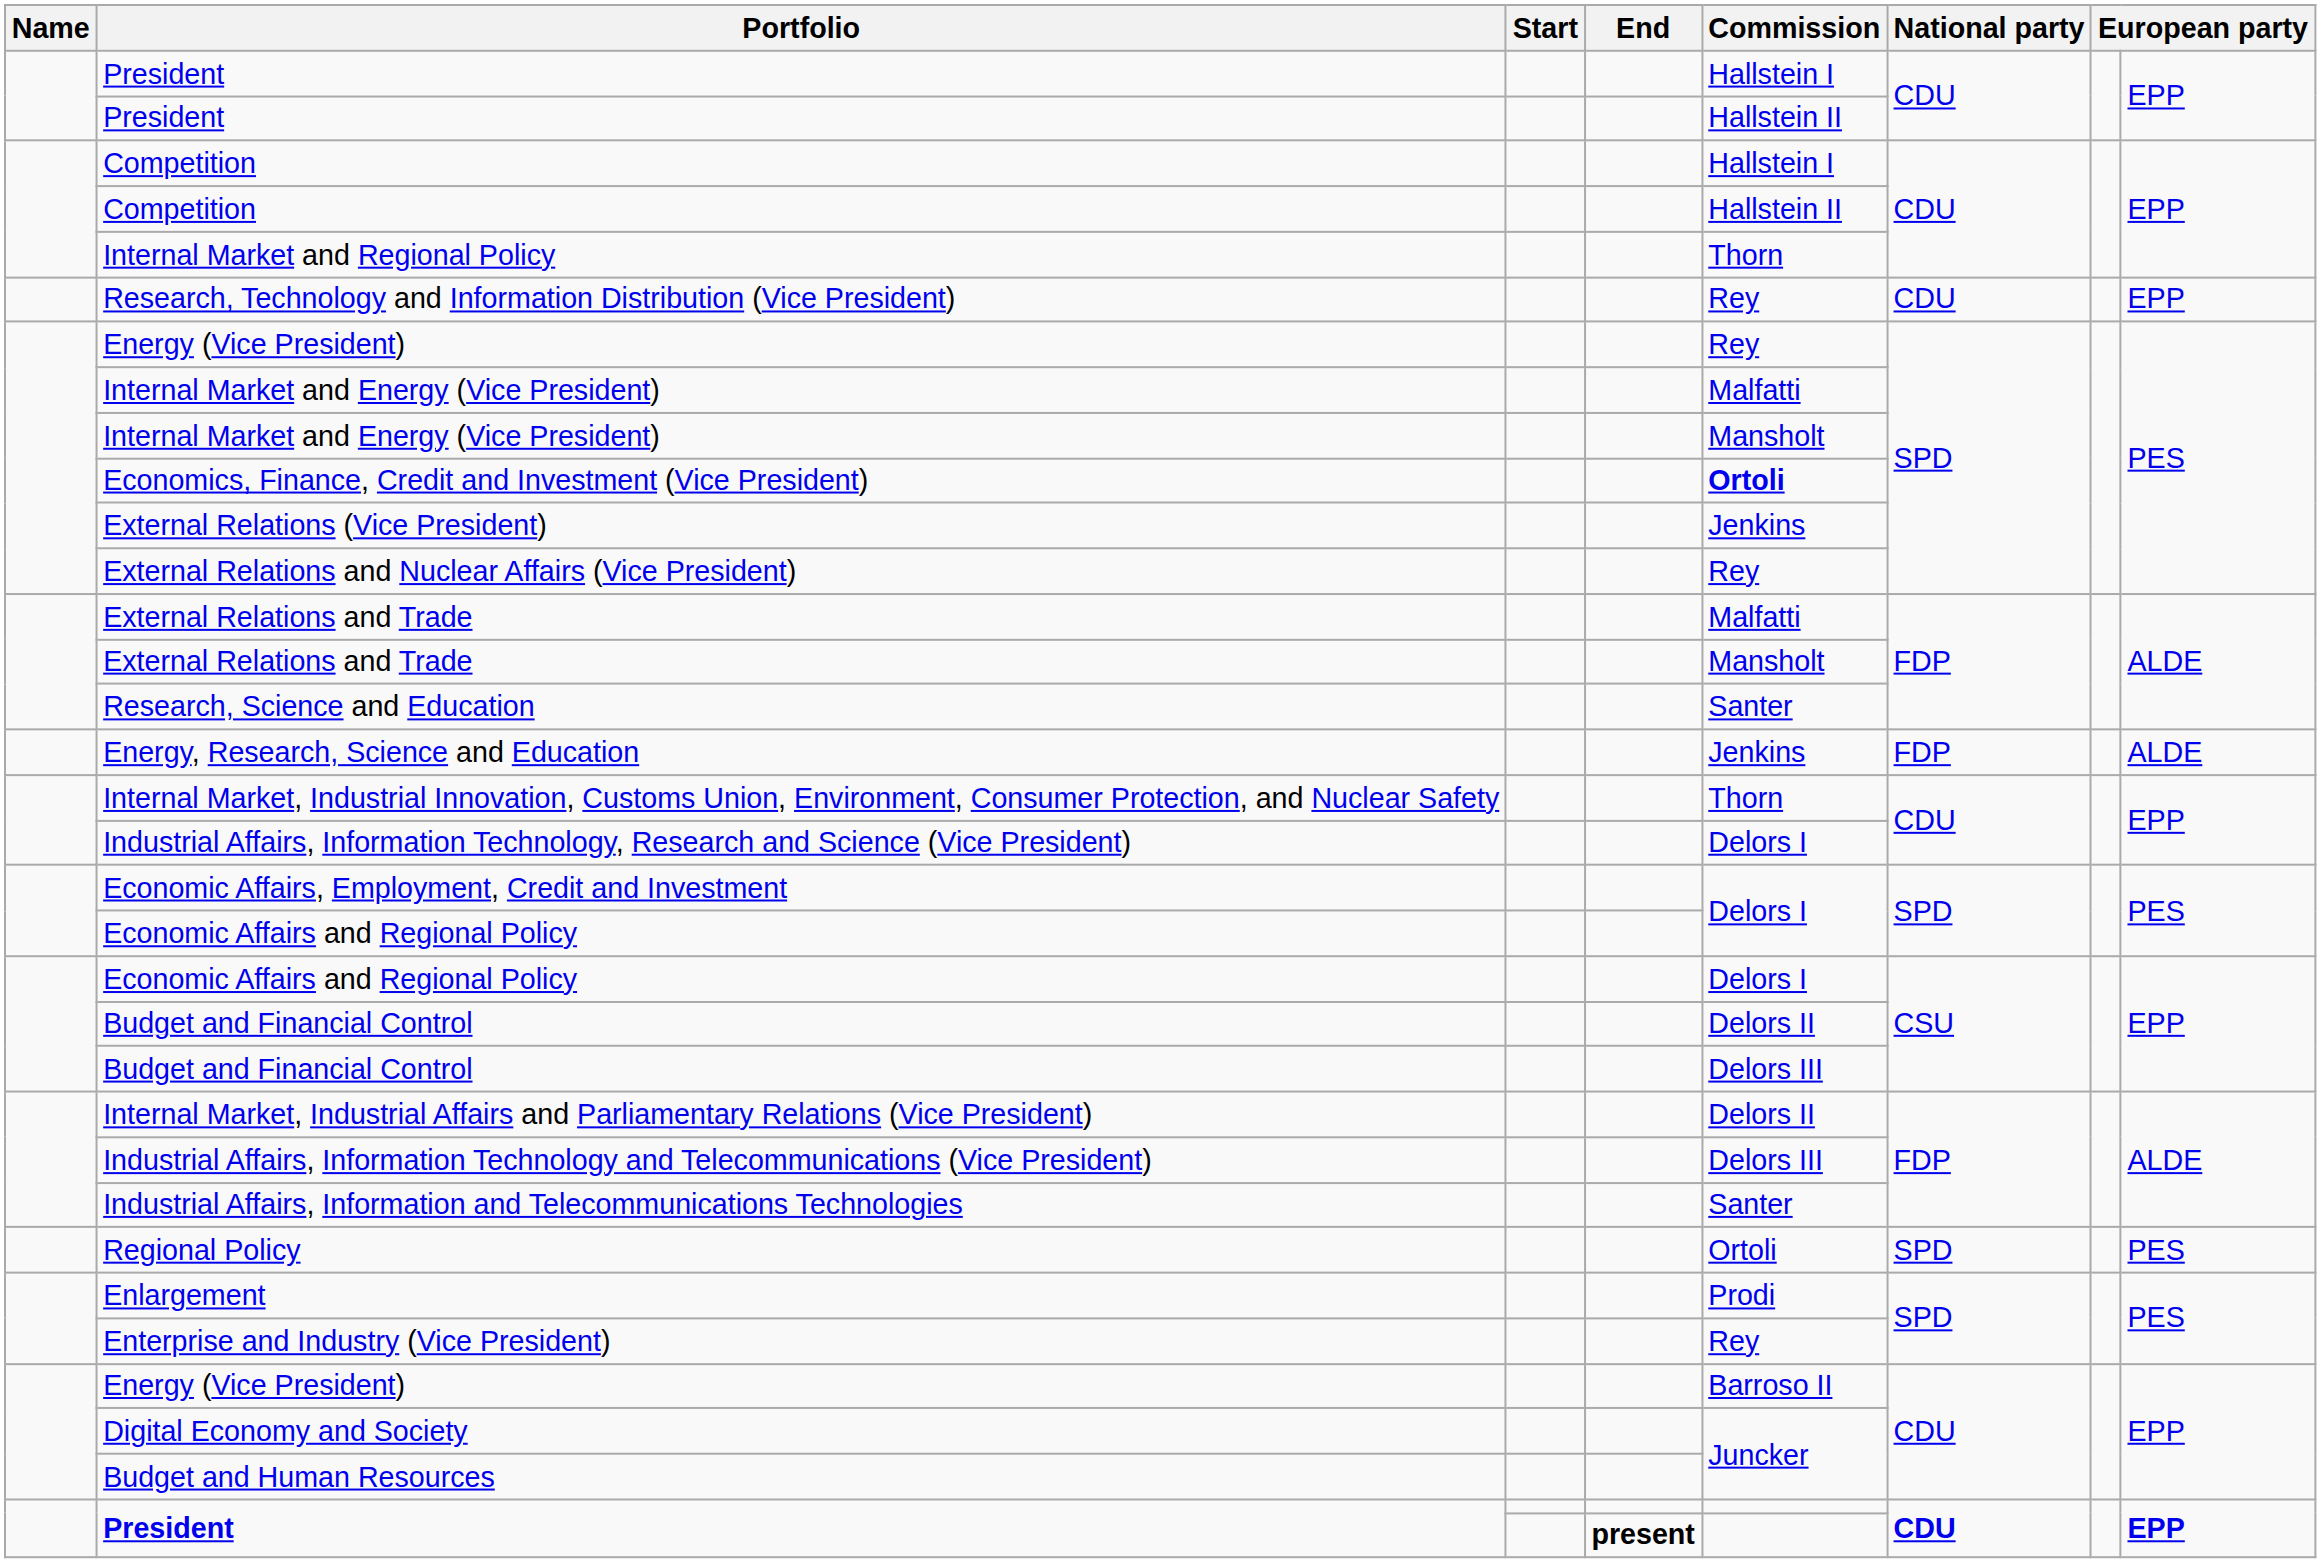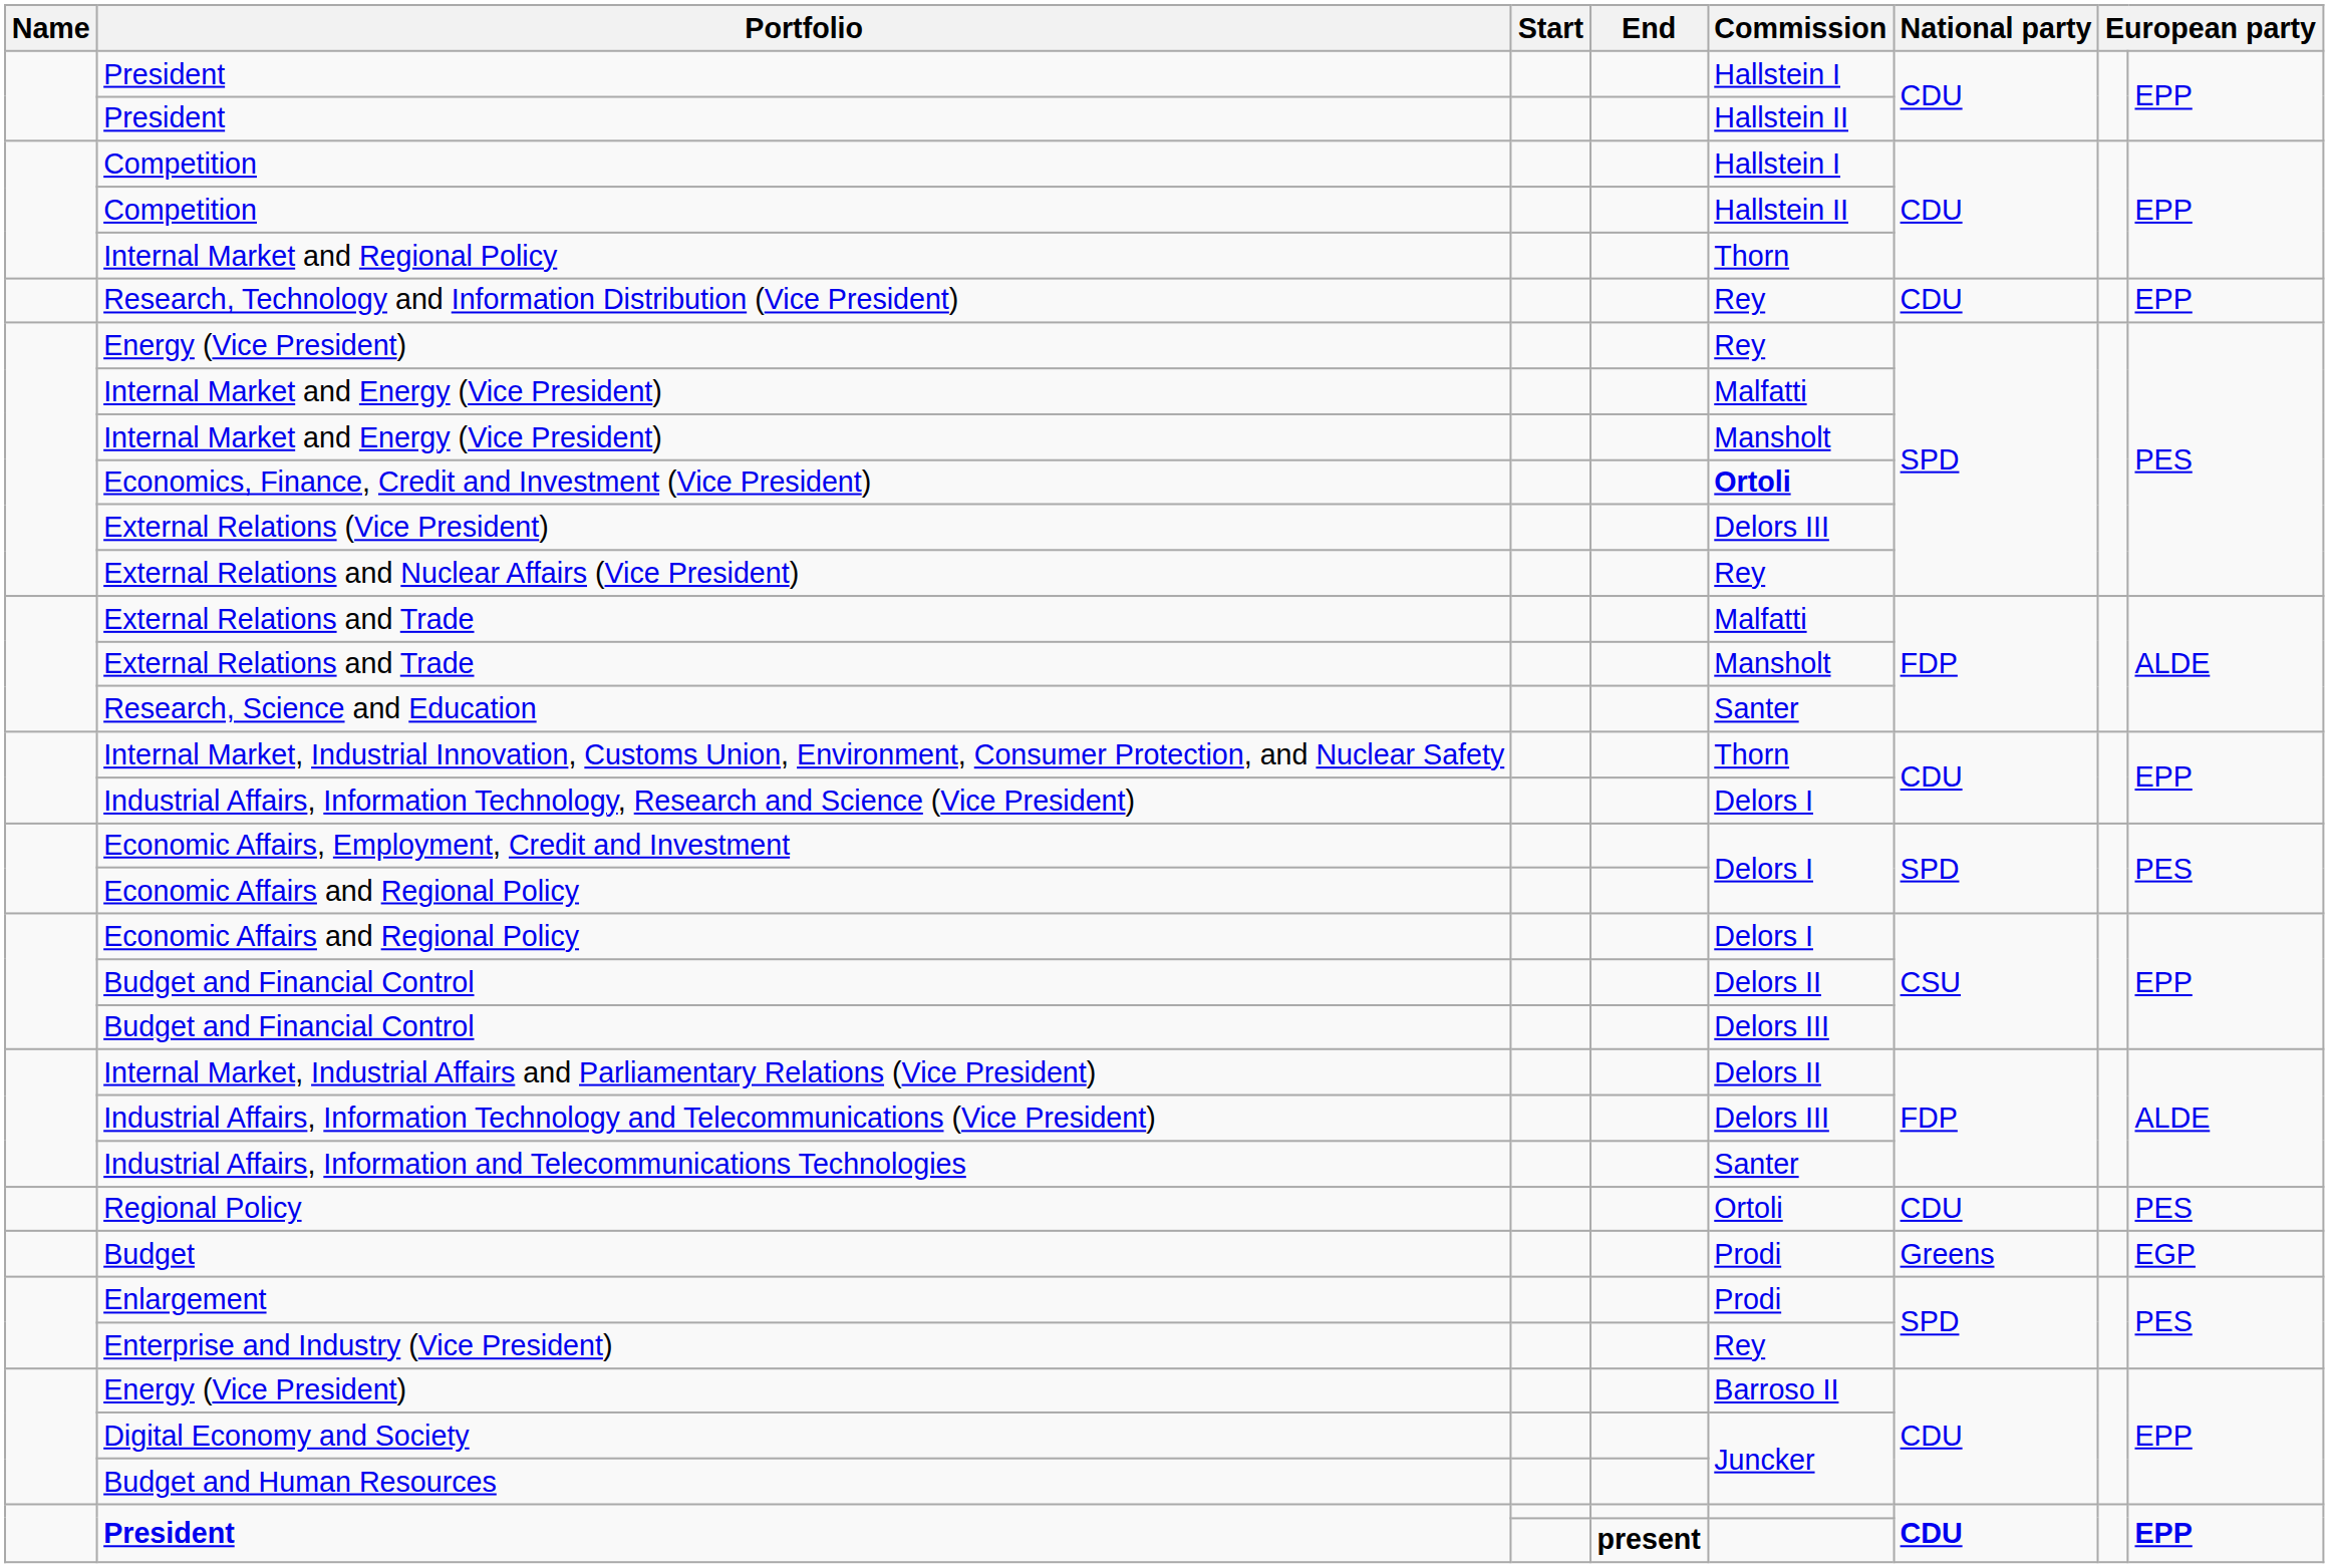External Relations (Vice President) | Commission: Jenkins -> Delors III
- row: Energy, Research, Science and Education | Jenkins | FDP | ALDE
Regional Policy | National party: SPD -> CDU
+ row: Budget | Prodi | Greens | EGP
